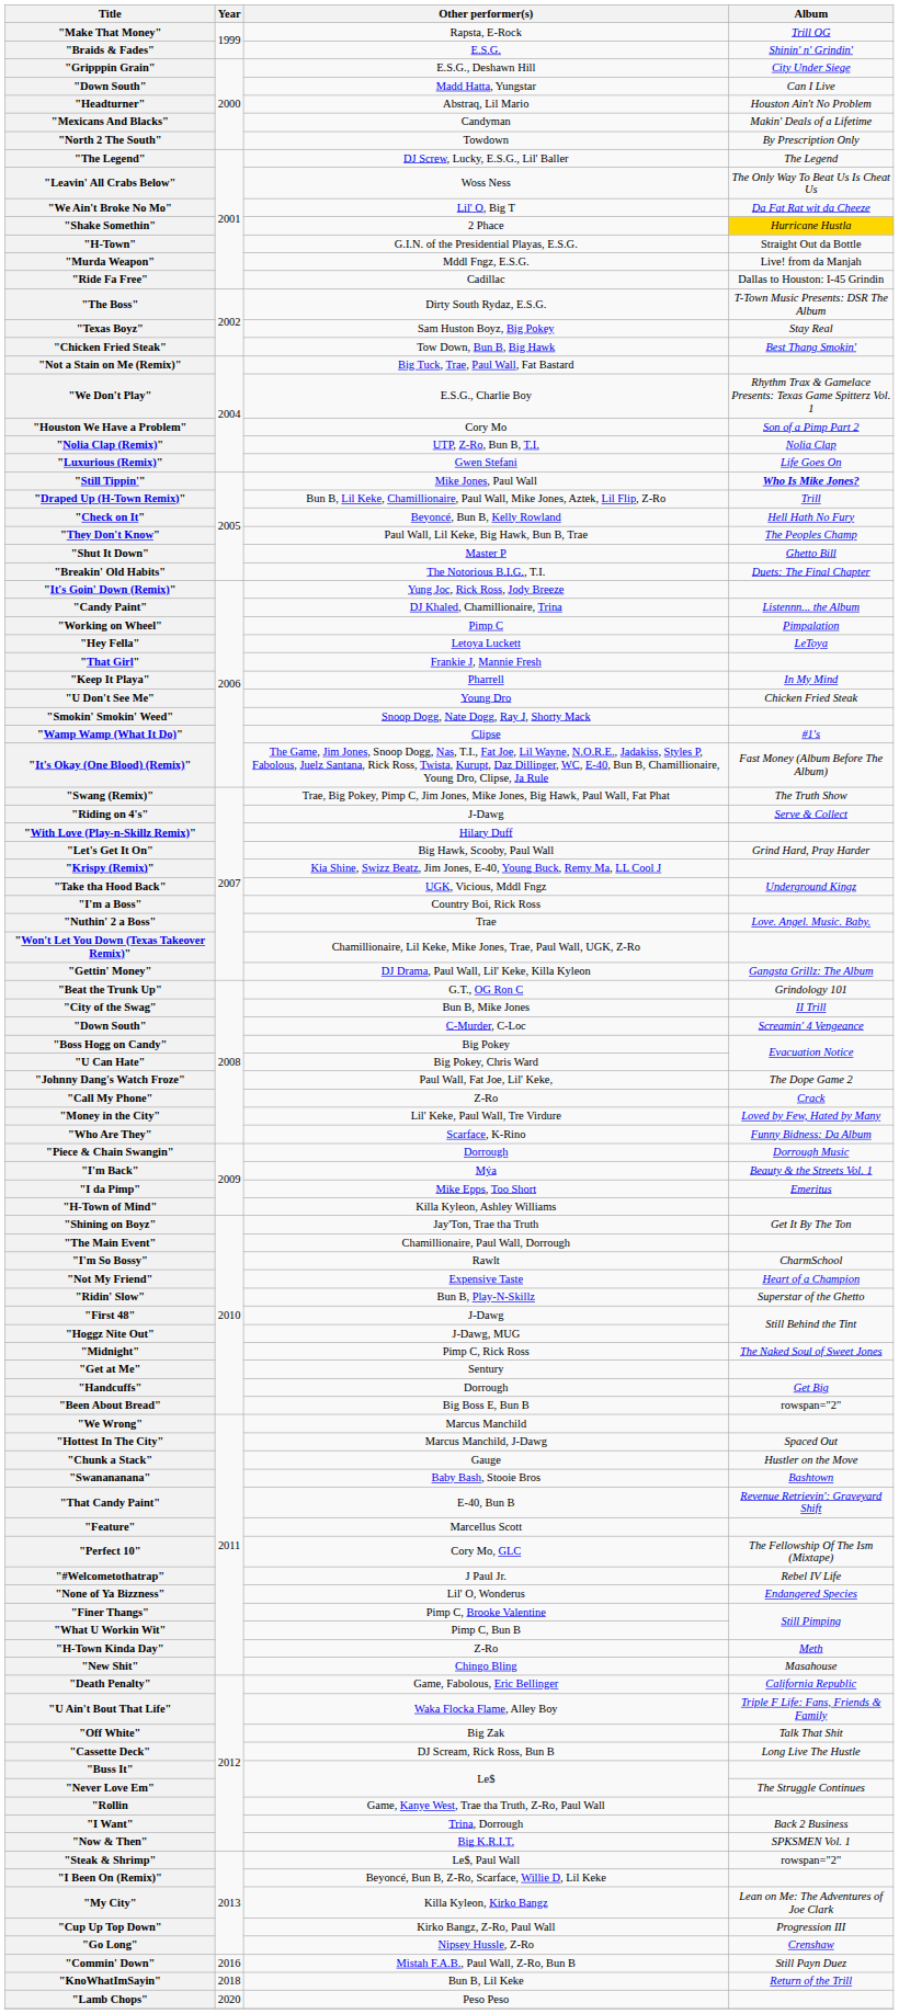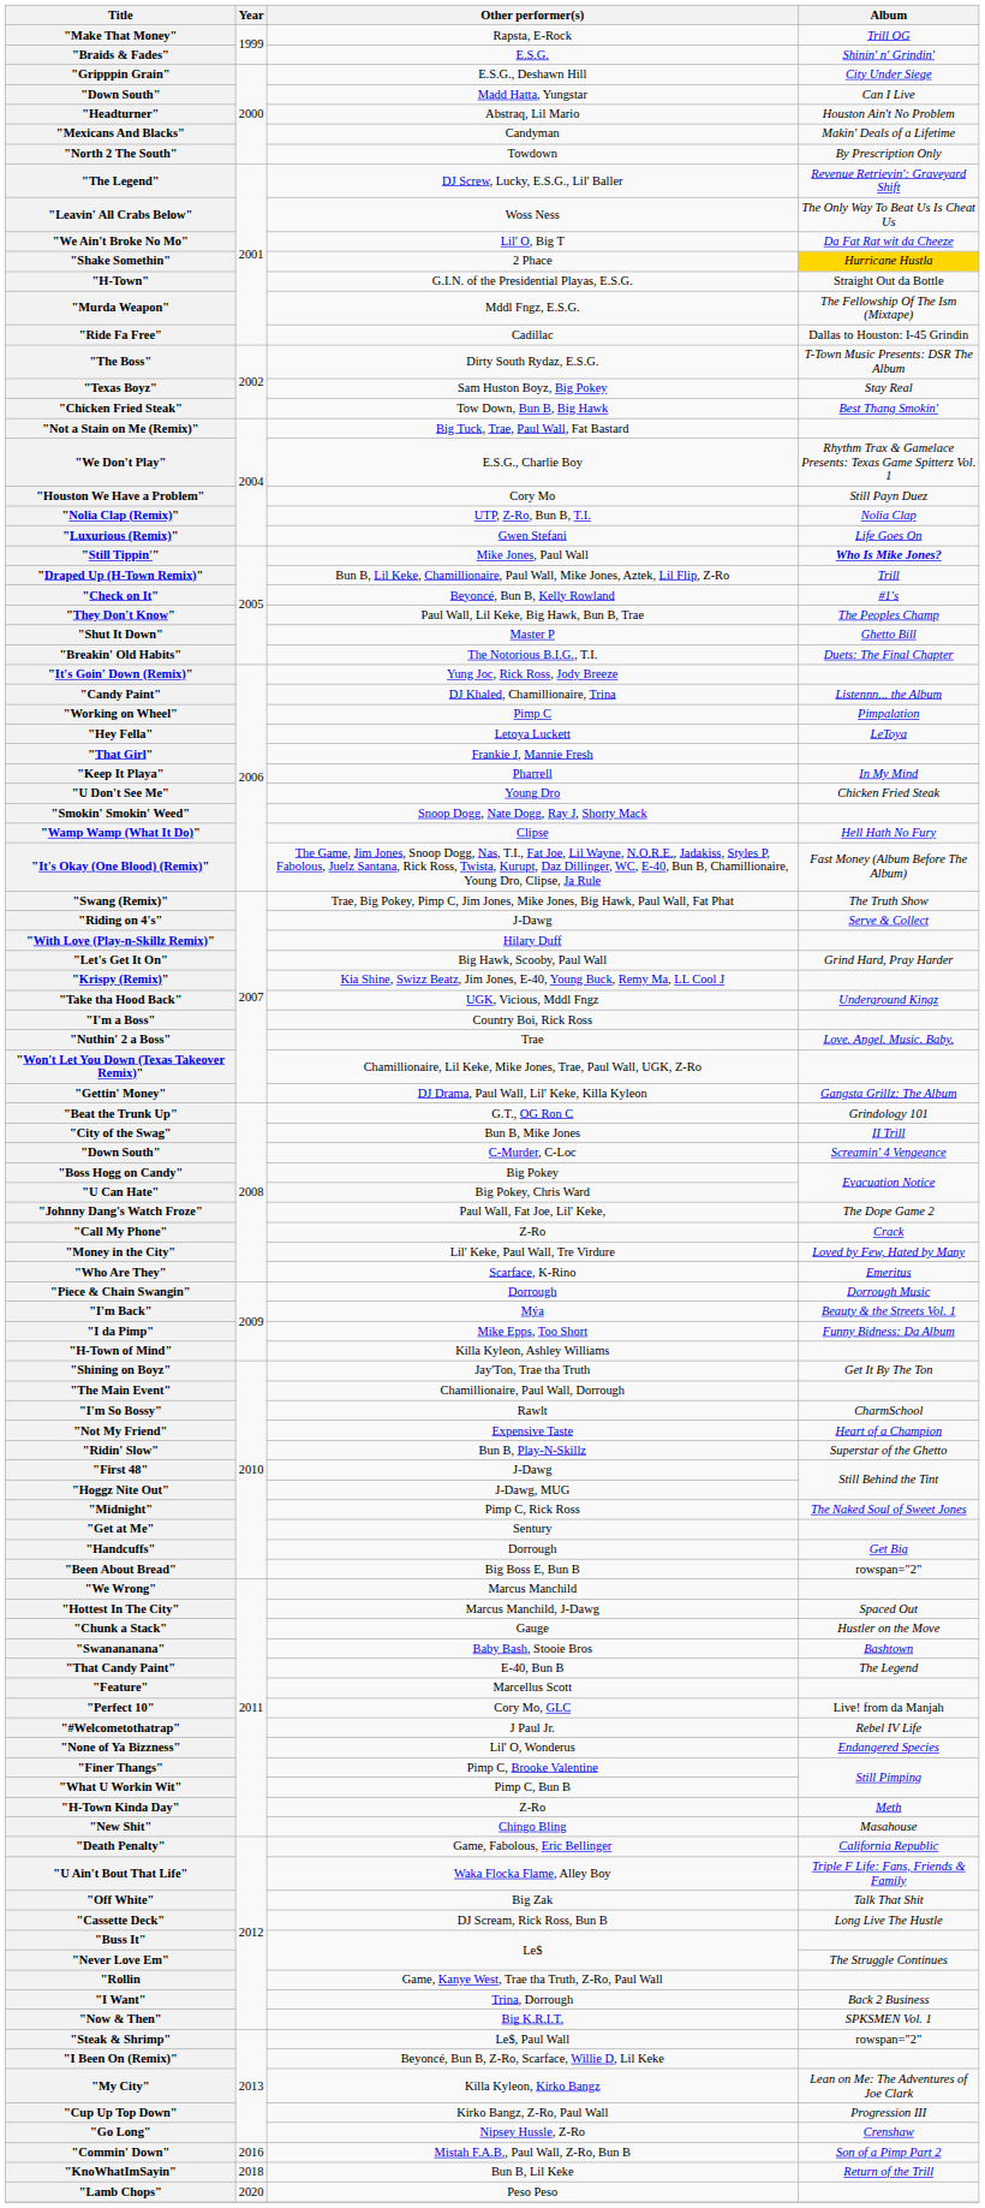"The Legend" | Album: The Legend -> Revenue Retrievin': Graveyard Shift
"Murda Weapon" | Album: Live! from da Manjah -> The Fellowship Of The Ism (Mixtape)
"Houston We Have a Problem" | Album: Son of a Pimp Part 2 -> Still Payn Duez
"Check on It" | Album: Hell Hath No Fury -> #1's
"Wamp Wamp (What It Do)" | Album: #1's -> Hell Hath No Fury
"Who Are They" | Album: Funny Bidness: Da Album -> Emeritus
"I da Pimp" | Album: Emeritus -> Funny Bidness: Da Album
"That Candy Paint" | Album: Revenue Retrievin': Graveyard Shift -> The Legend
"Perfect 10" | Album: The Fellowship Of The Ism (Mixtape) -> Live! from da Manjah
"Commin' Down" | Album: Still Payn Duez -> Son of a Pimp Part 2
